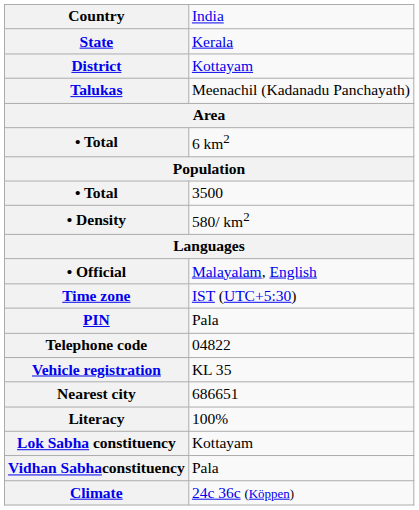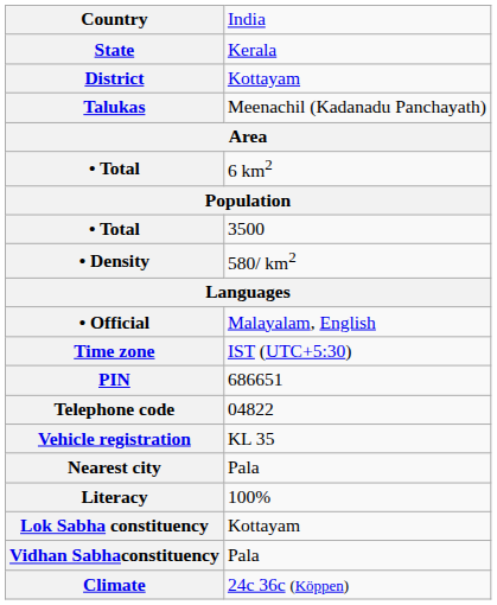row 13 | column 2: Pala -> 686651
row 16 | column 2: 686651 -> Pala
